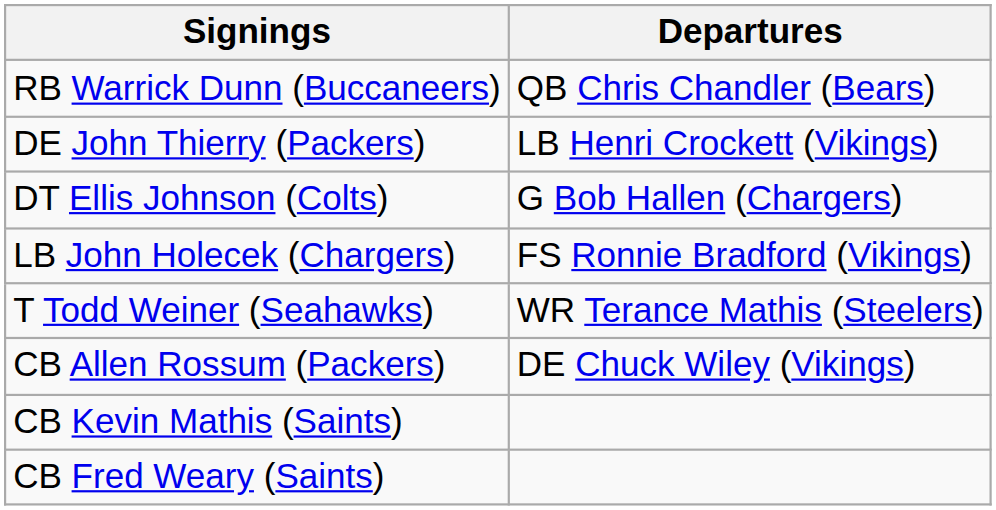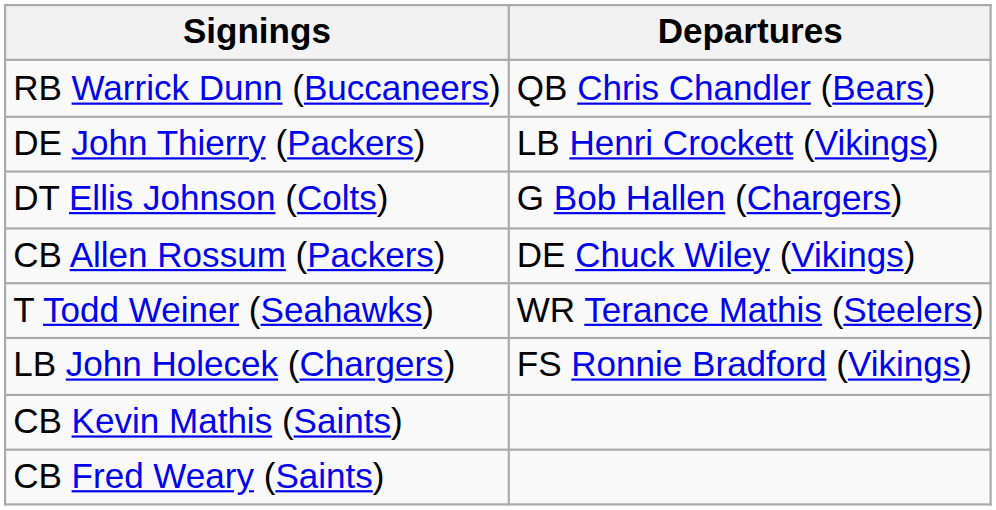rows swapped: LB John Holecek (Chargers) <-> CB Allen Rossum (Packers)
